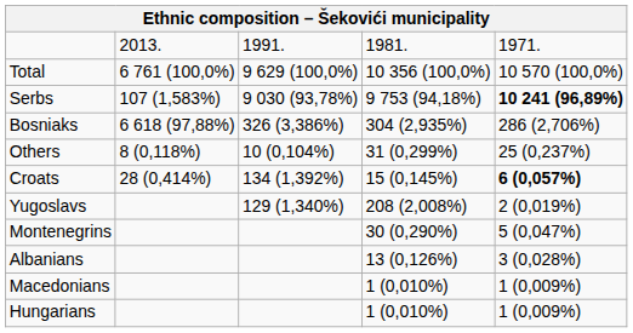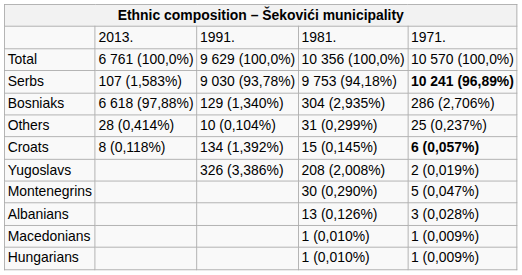Bosniaks | column 3: 326 (3,386%) -> 129 (1,340%)
Others | column 2: 8 (0,118%) -> 28 (0,414%)
Croats | column 2: 28 (0,414%) -> 8 (0,118%)
Yugoslavs | column 3: 129 (1,340%) -> 326 (3,386%)
